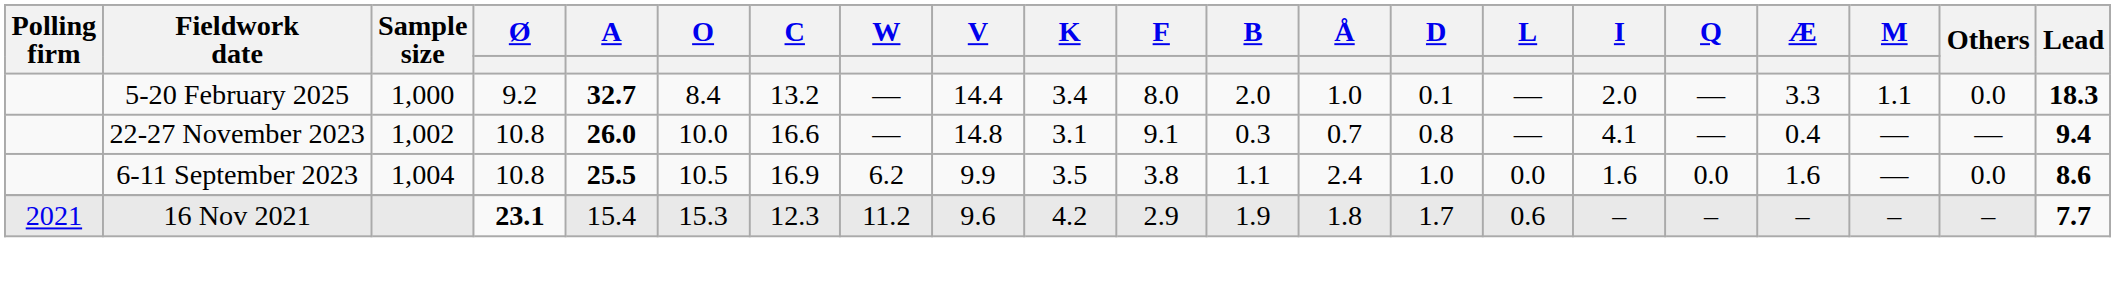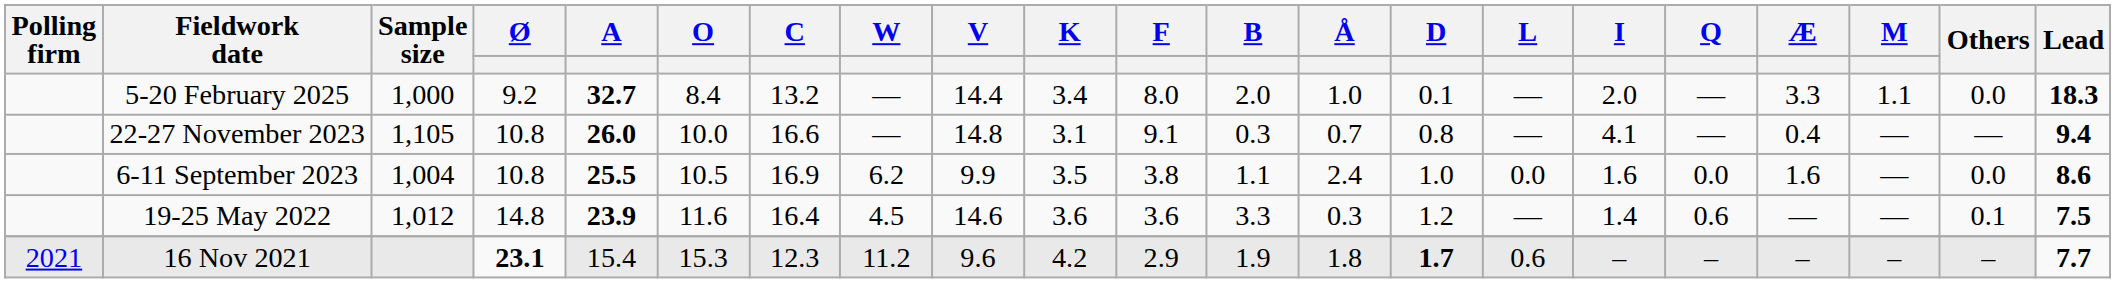22-27 November 2023 | Sample size: 1,002 -> 1,105
+ row: 19-25 May 2022 | 1,012 | 14.8 | 23.9 | 11.6 | 16.4 | 4.5 | 14.6 | 3.6 | 3.6 | 3.3 | 0.3 | 1.2 | — | 1.4 | 0.6 | — | — | 0.1 | 7.5
16 Nov 2021 | D: normal -> bold
